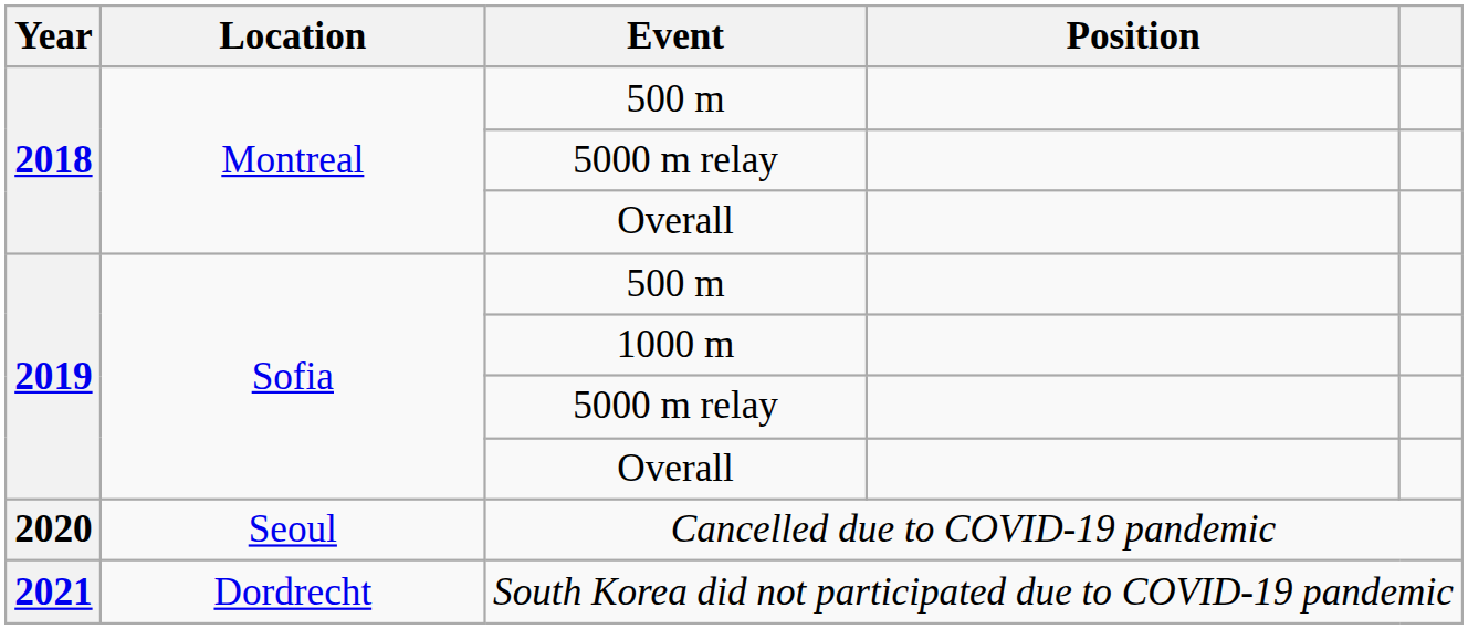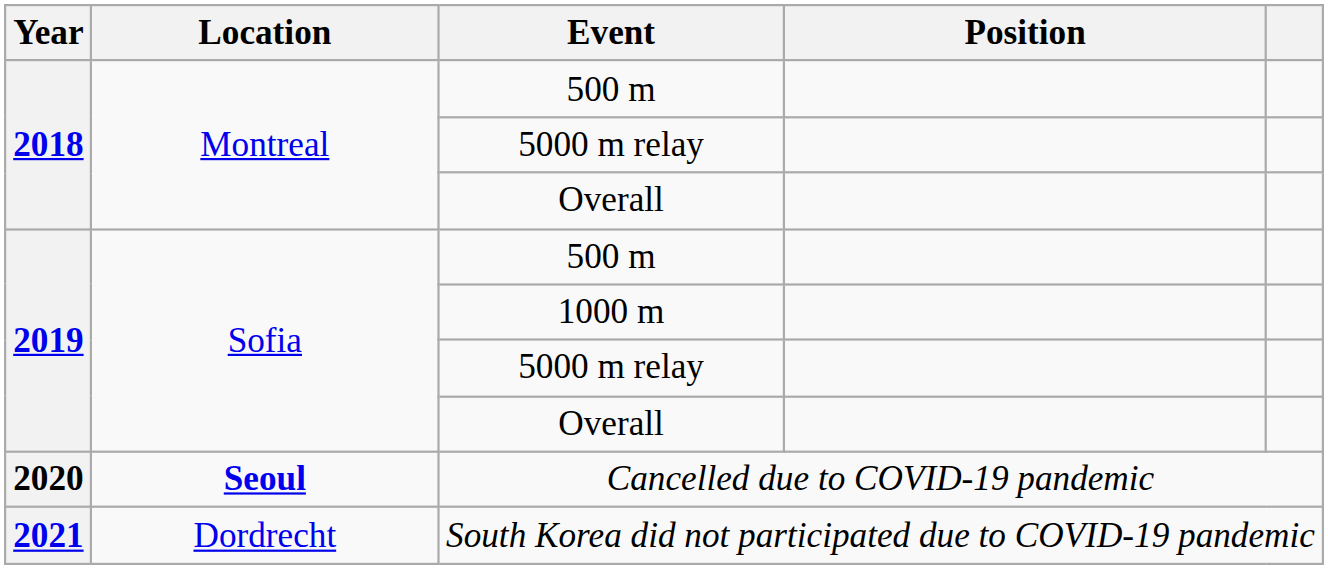Cancelled due to COVID-19 pandemic | Location: normal -> bold
